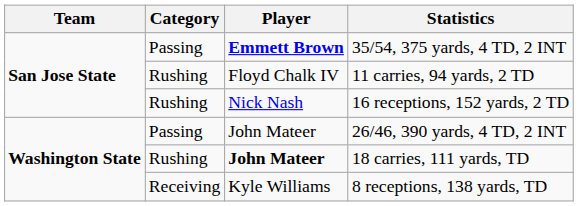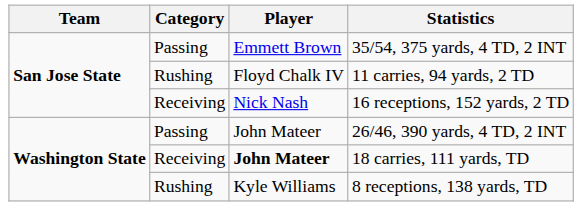35/54, 375 yards, 4 TD, 2 INT | Player: bold -> normal
16 receptions, 152 yards, 2 TD | Category: Rushing -> Receiving
18 carries, 111 yards, TD | Category: Rushing -> Receiving
8 receptions, 138 yards, TD | Category: Receiving -> Rushing
